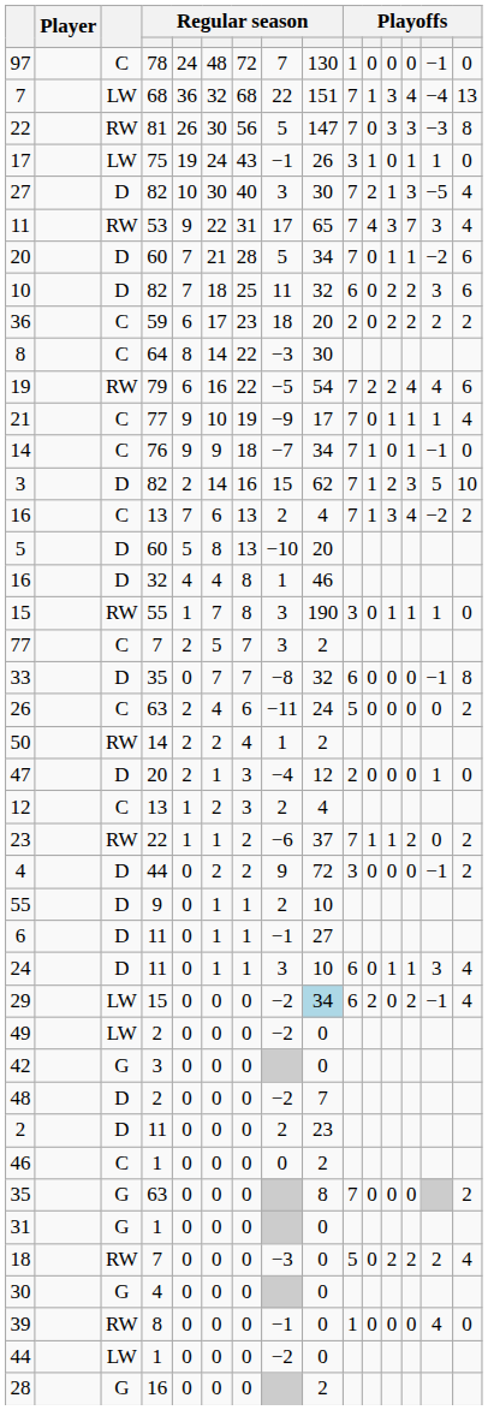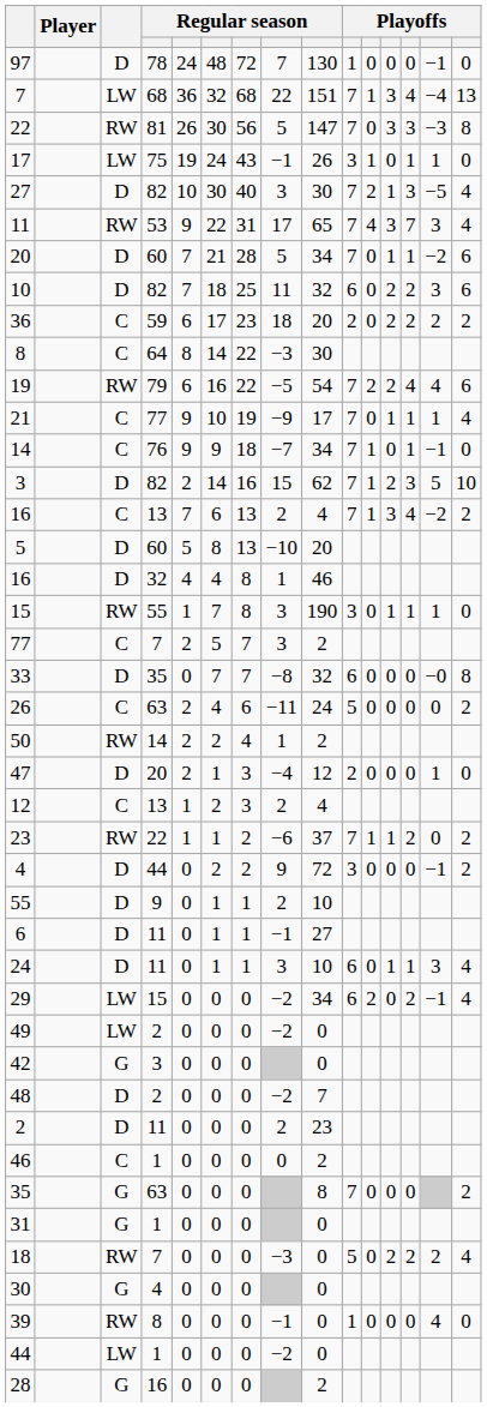97 | column 3: C -> D
33 | column 14: −1 -> −0
29 | column 9: lightblue background -> no background
